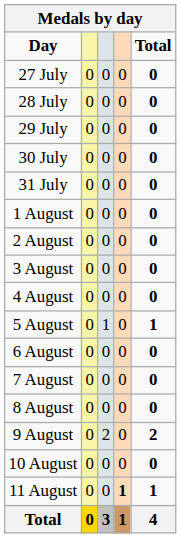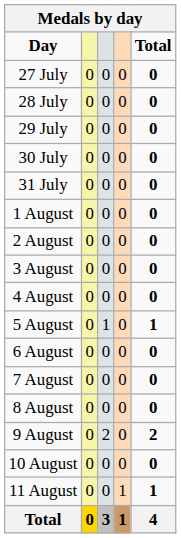11 August | column 4: bold -> normal
